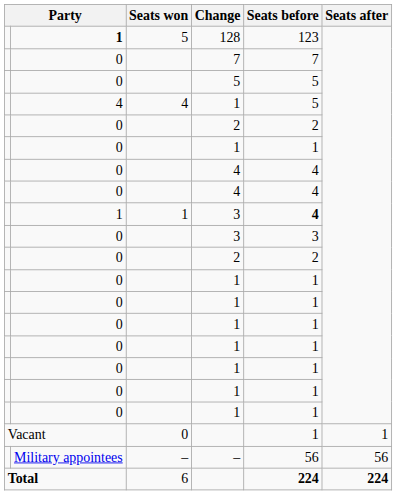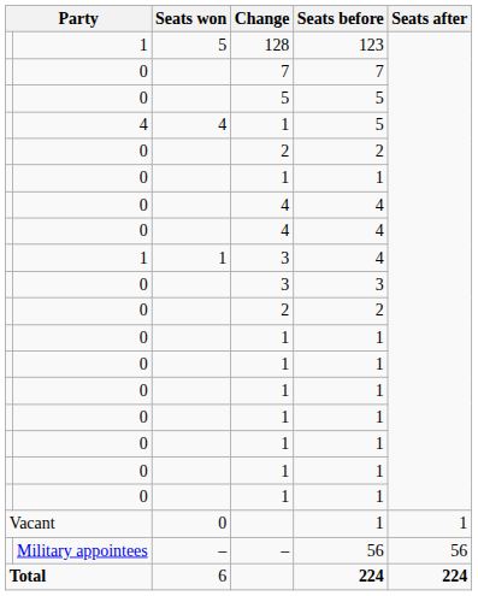128 | column 2: bold -> normal
1 / 3 | Seats before: bold -> normal
